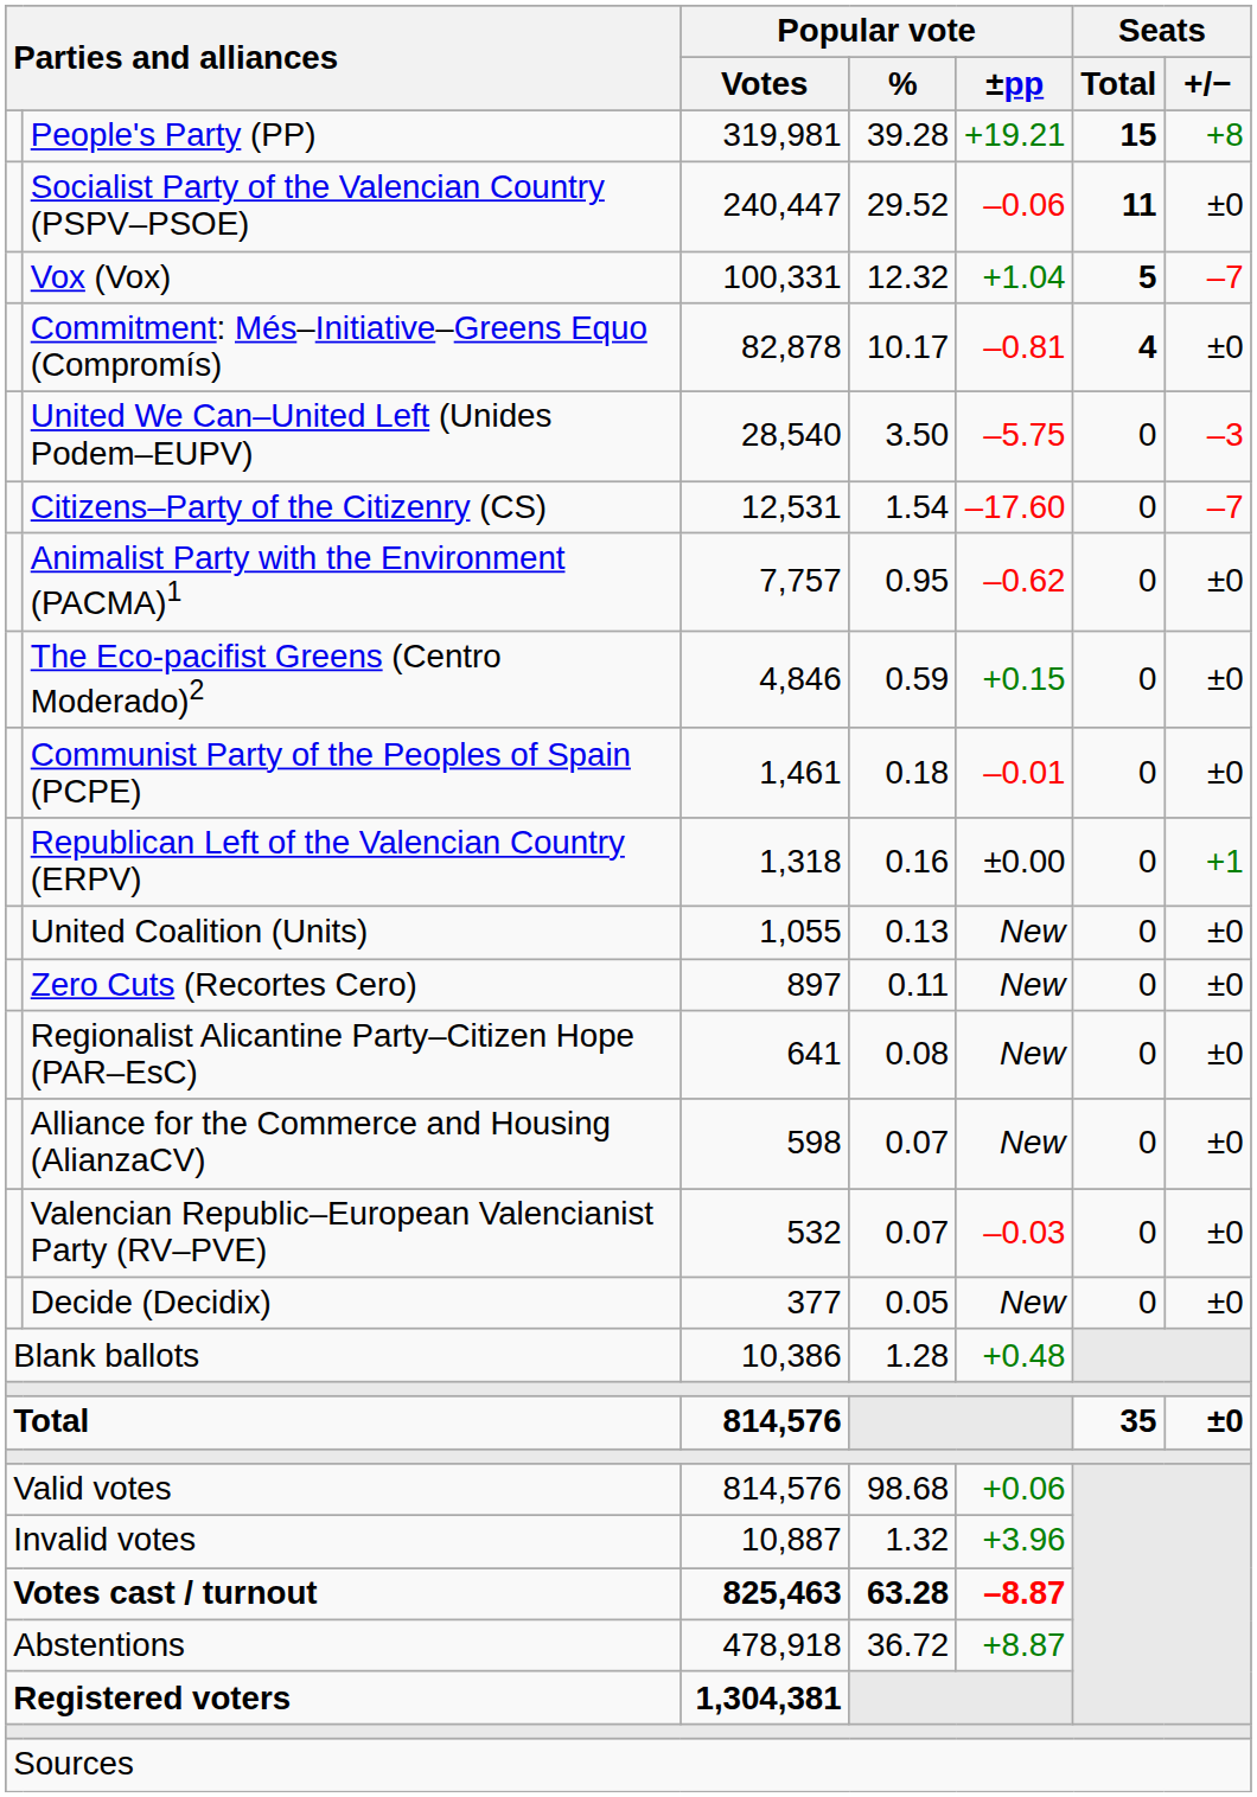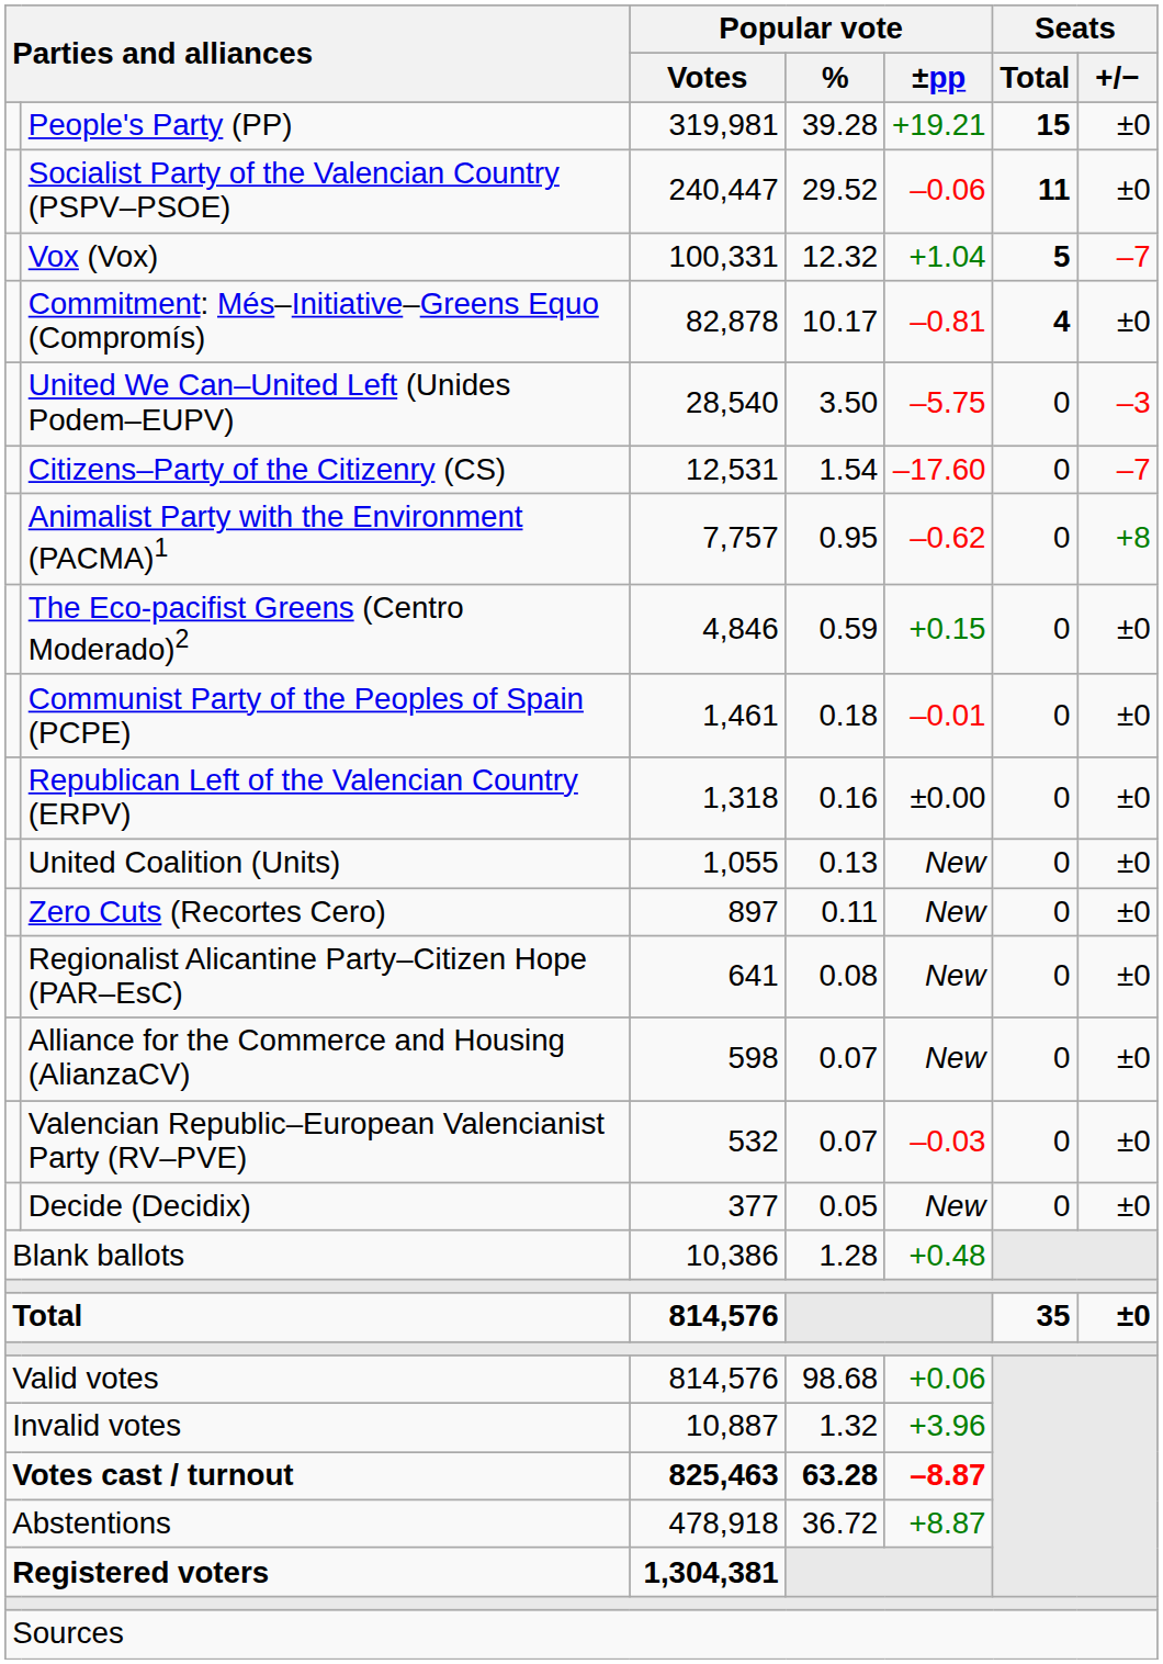People's Party (PP) | Seats / +/−: +8 -> ±0
Animalist Party with the Environment (PACMA)1 | Seats / +/−: ±0 -> +8
Republican Left of the Valencian Country (ERPV) | Seats / +/−: +1 -> ±0
